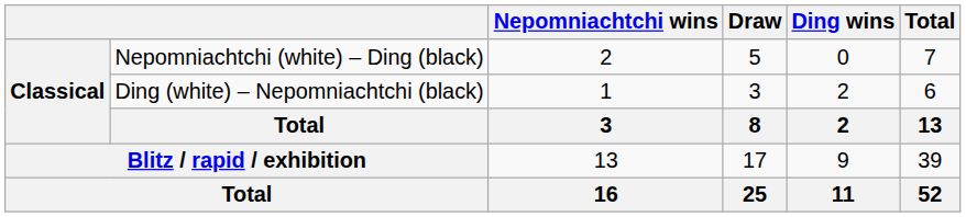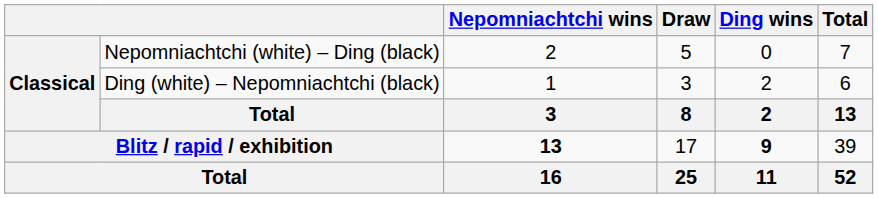Blitz / rapid / exhibition | Nepomniachtchi wins: normal -> bold
Blitz / rapid / exhibition | Ding wins: normal -> bold
